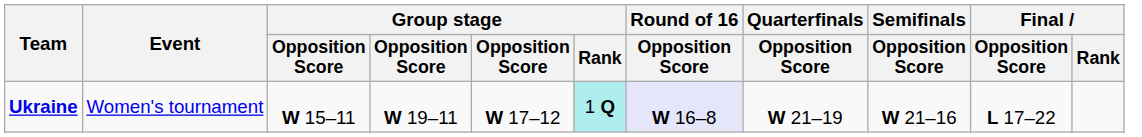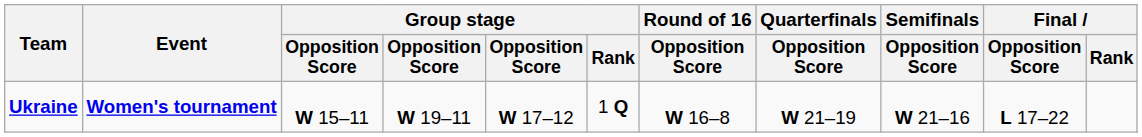Ukraine | Event: normal -> bold
Ukraine | Group stage / Rank: paleturquoise background -> no background
Ukraine | Round of 16 / Opposition Score: lavender background -> no background
